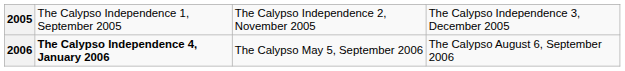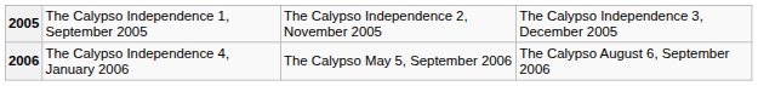2006 | column 2: bold -> normal
